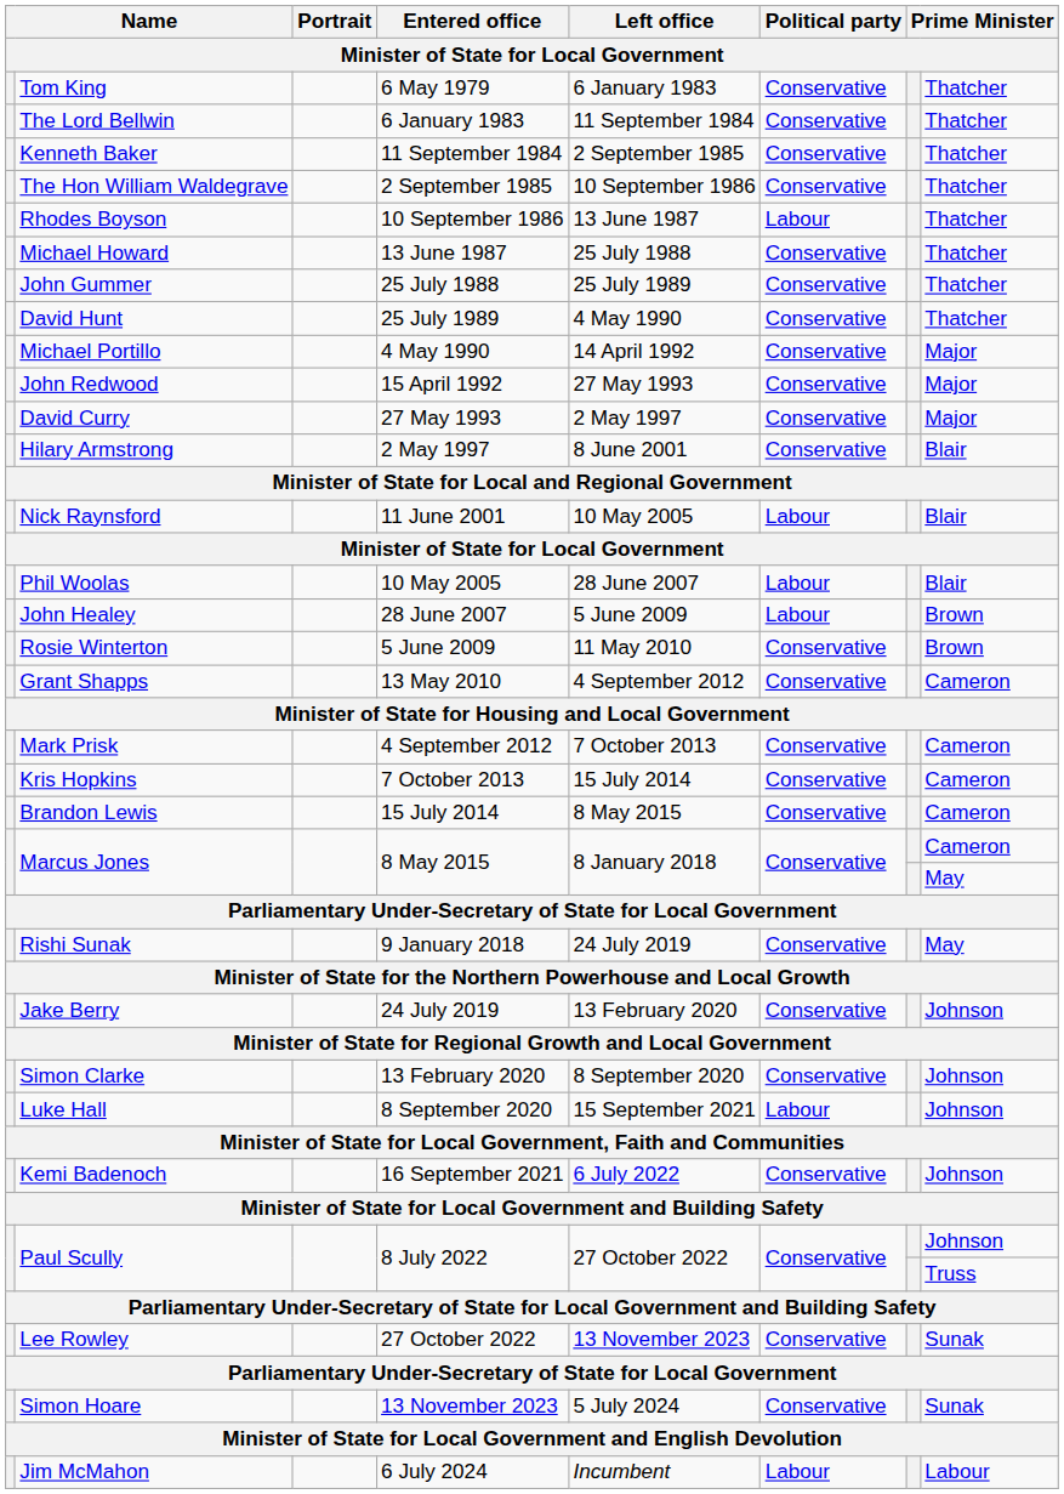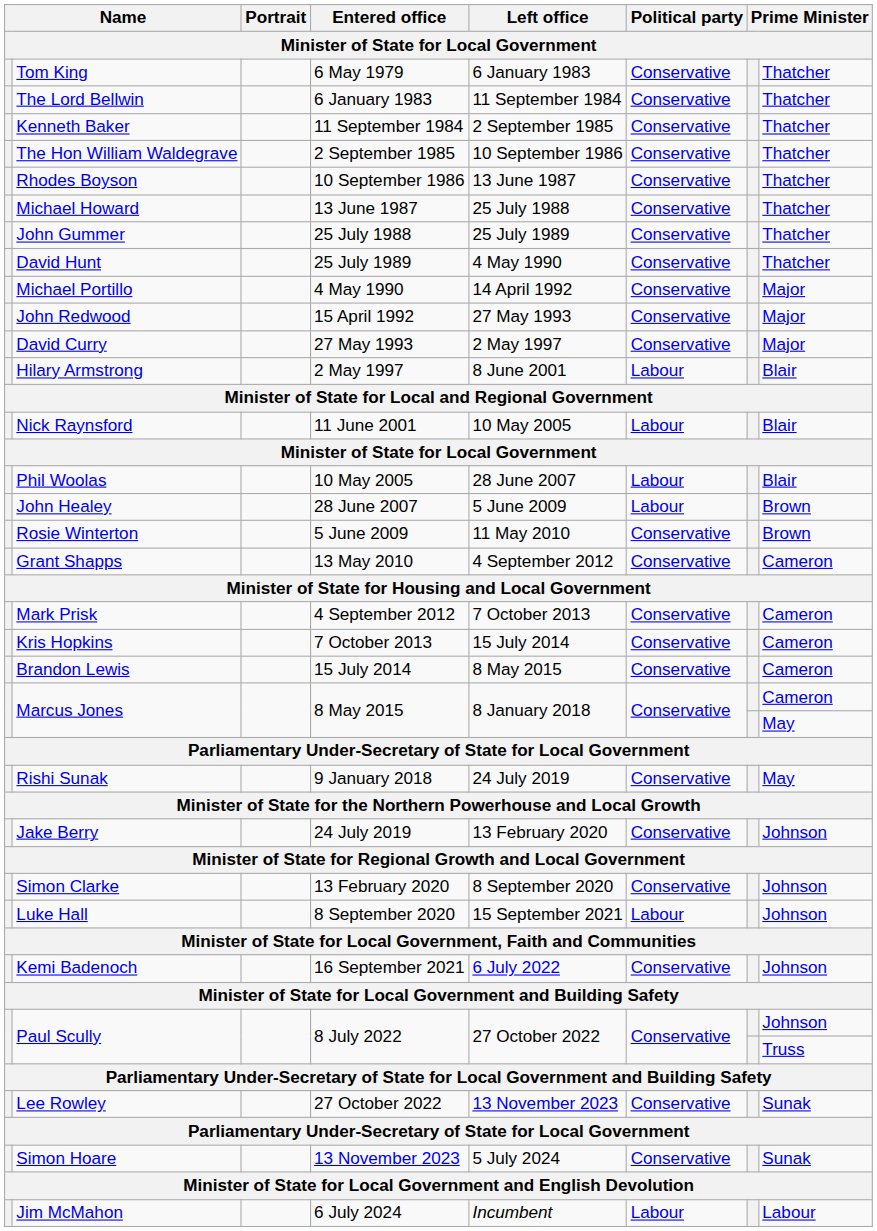Rhodes Boyson | Political party: Labour -> Conservative
Hilary Armstrong | Political party: Conservative -> Labour
